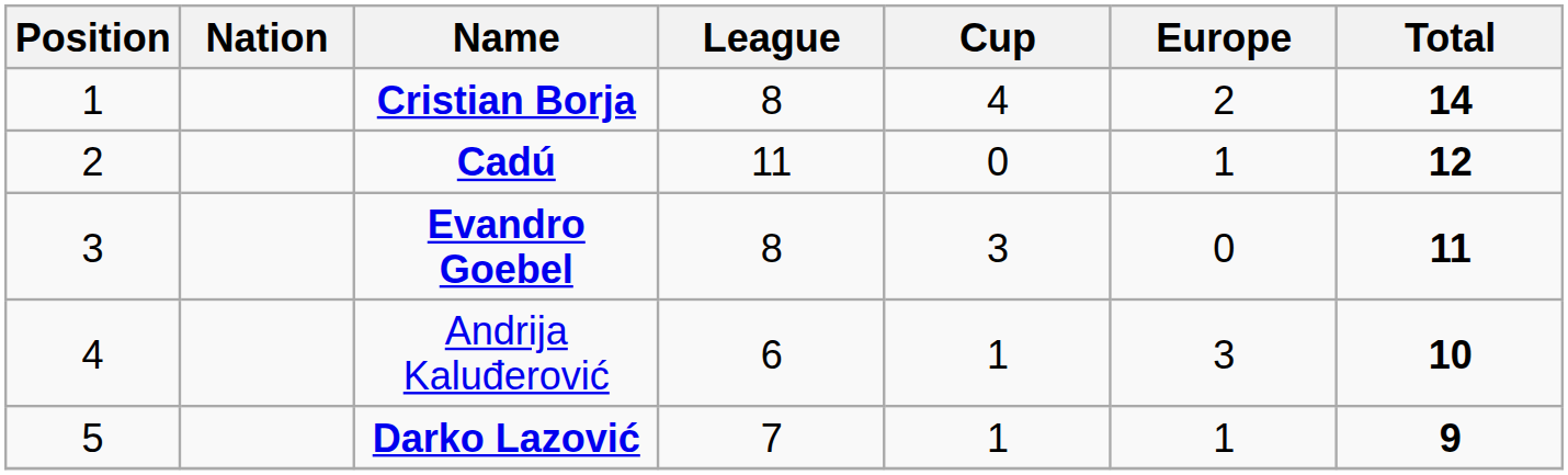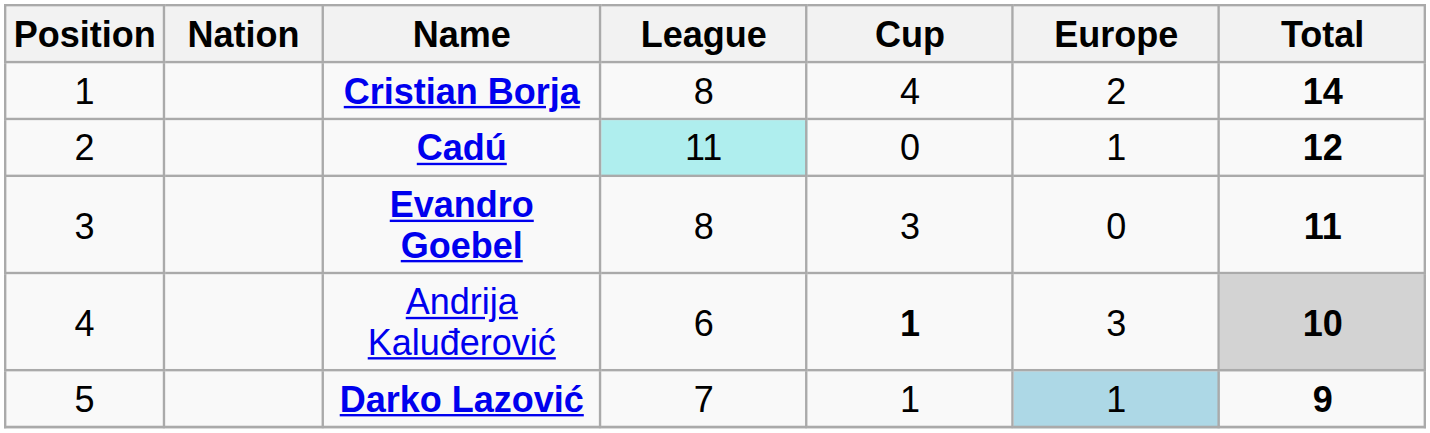Cadú | League: no background -> paleturquoise background
Andrija Kaluđerović | Cup: normal -> bold
Andrija Kaluđerović | Total: no background -> lightgrey background
Darko Lazović | Europe: no background -> lightblue background
